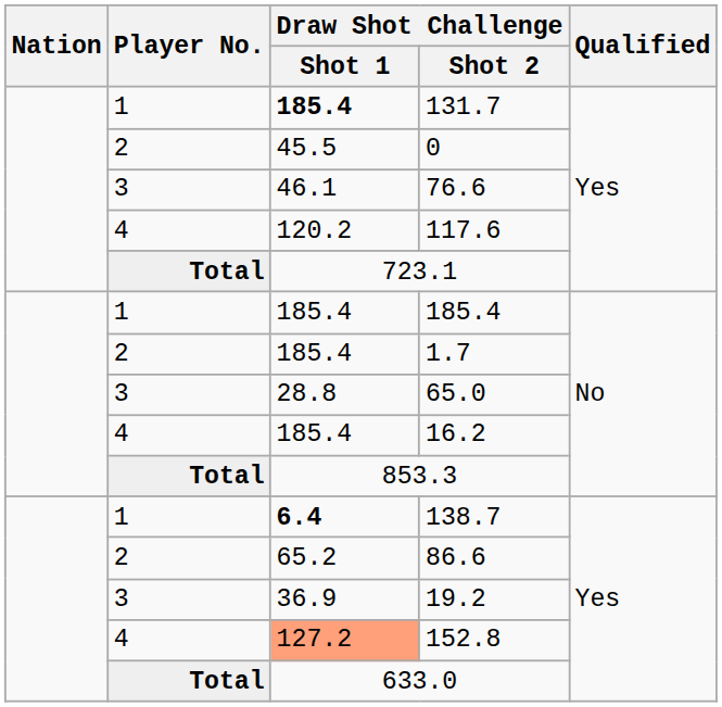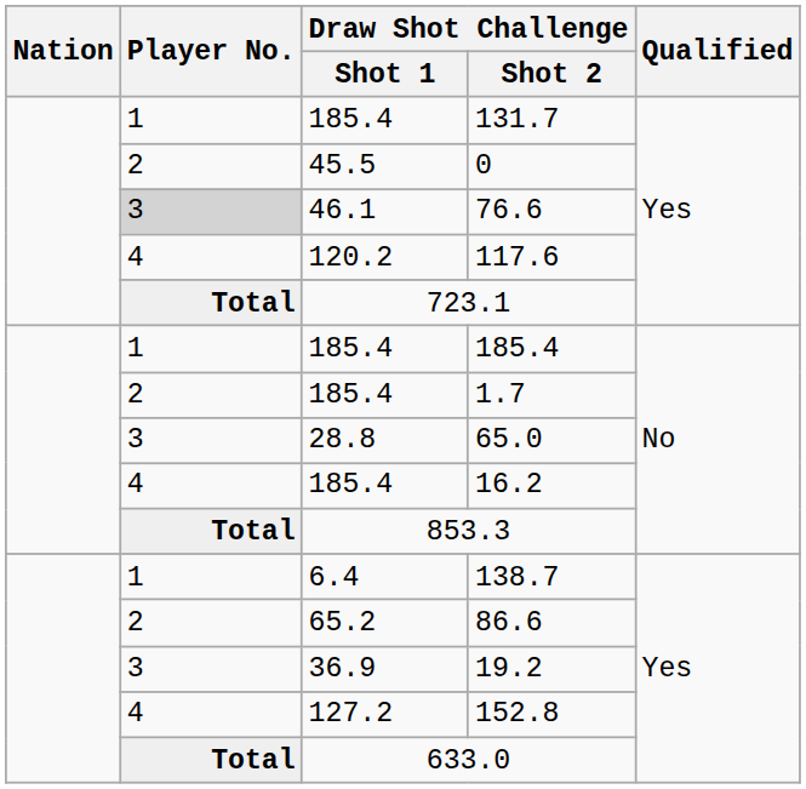131.7 | Draw Shot Challenge / Shot 1: bold -> normal
76.6 | Player No.: no background -> lightgrey background
138.7 | Draw Shot Challenge / Shot 1: bold -> normal
152.8 | Draw Shot Challenge / Shot 1: lightsalmon background -> no background
